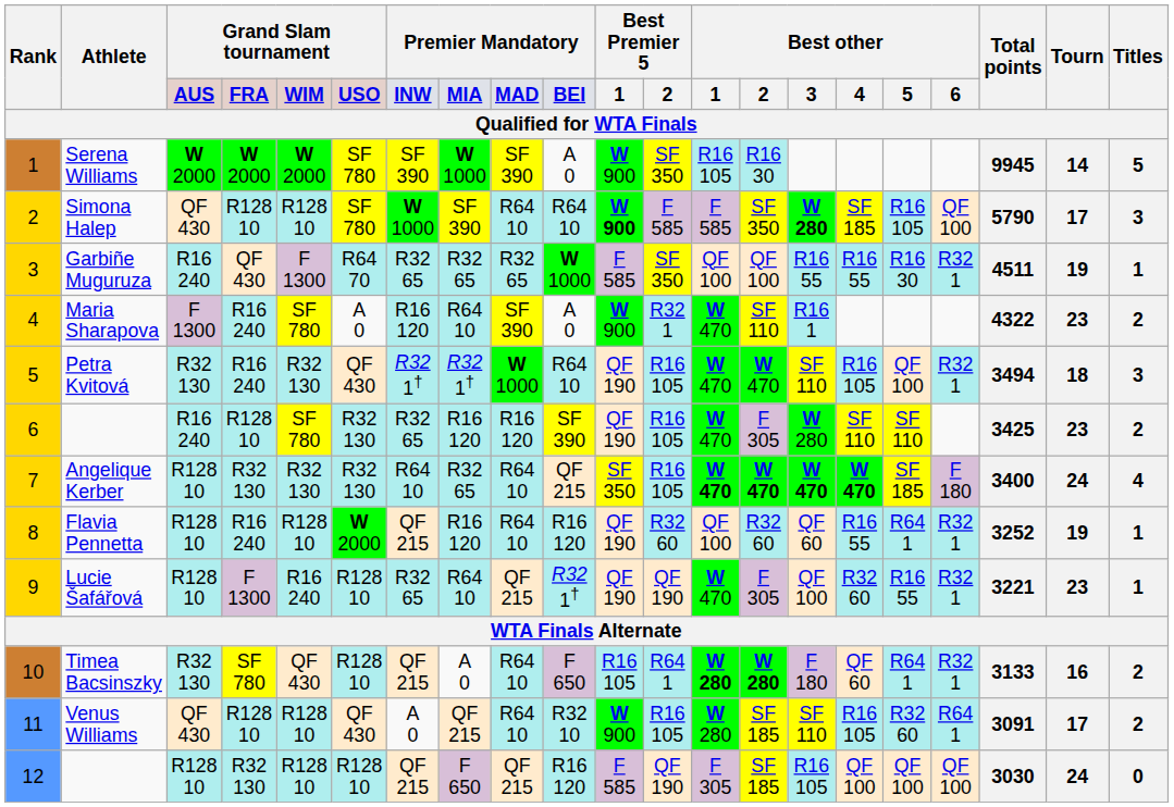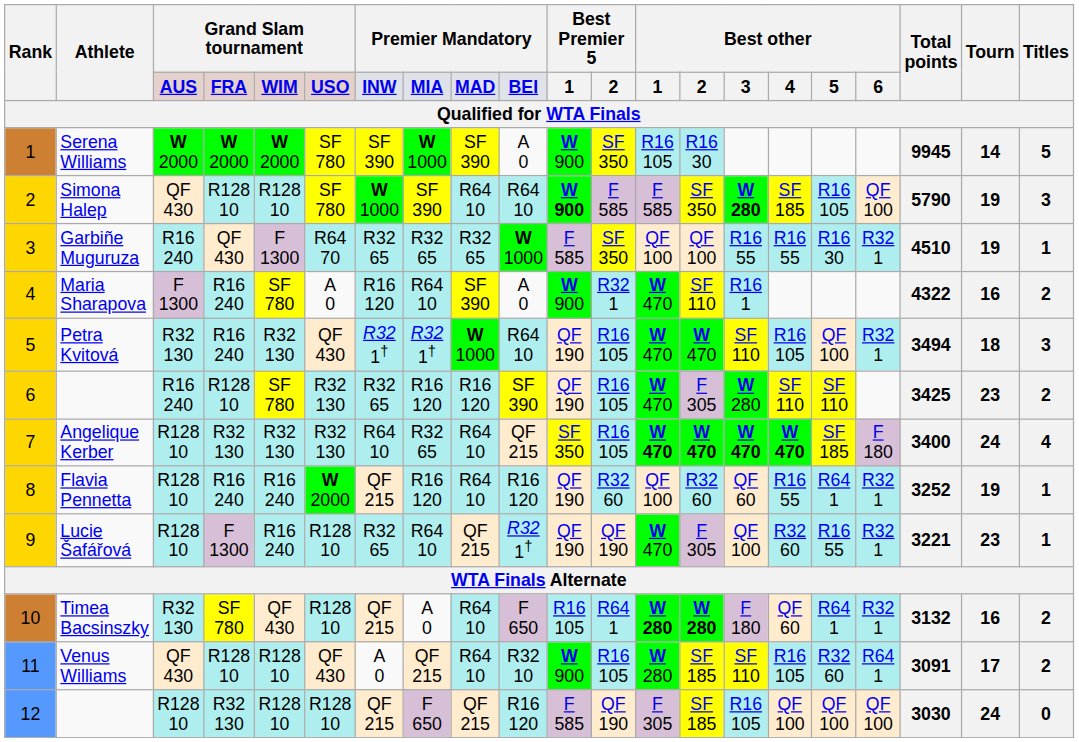Simona Halep | Tourn: 17 -> 19
Garbiñe Muguruza | Total points: 4511 -> 4510
Maria Sharapova | Tourn: 23 -> 16
Flavia Pennetta | column 5: R128 10 -> R16 240
Timea Bacsinszky | Total points: 3133 -> 3132
